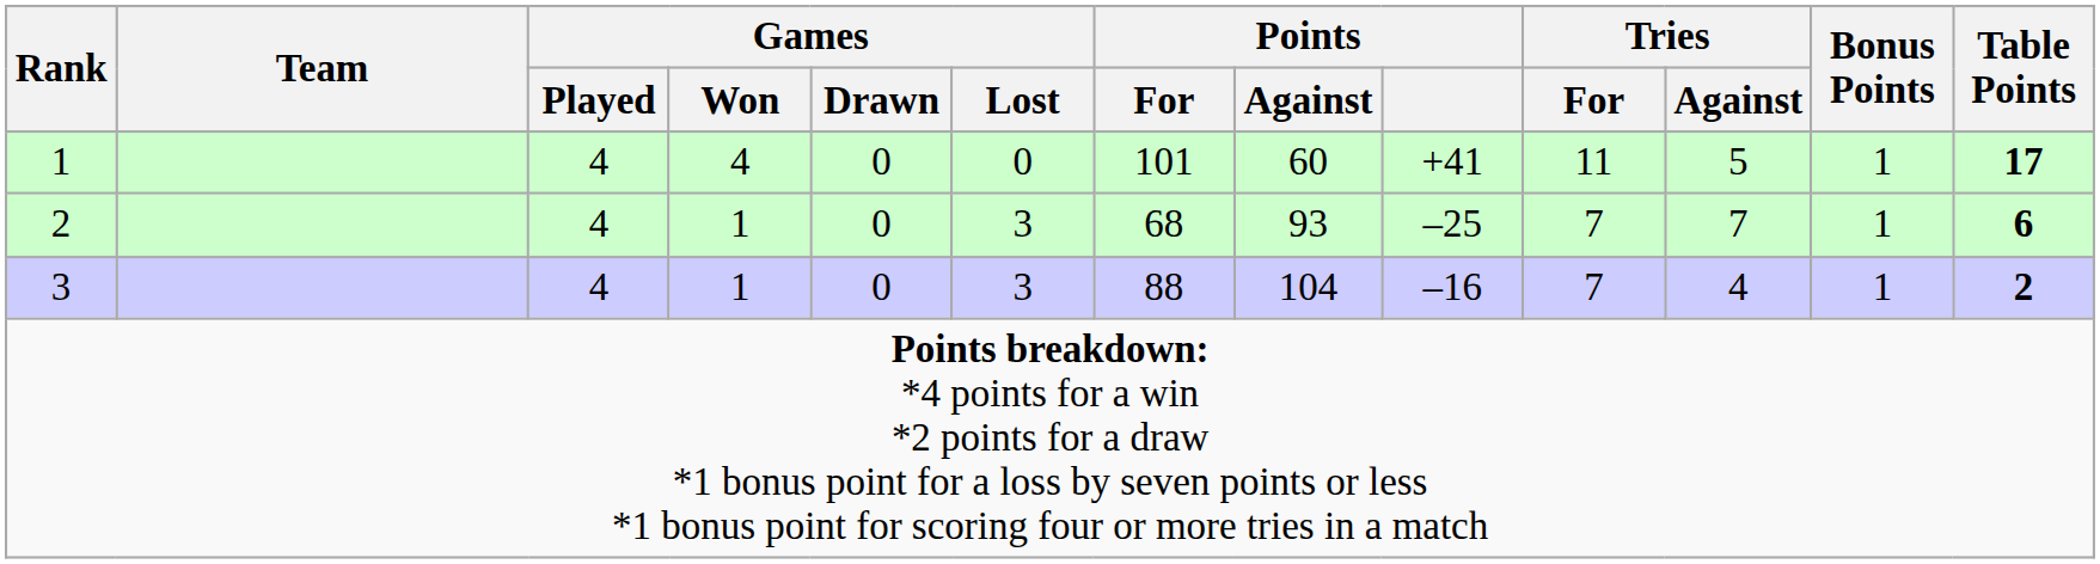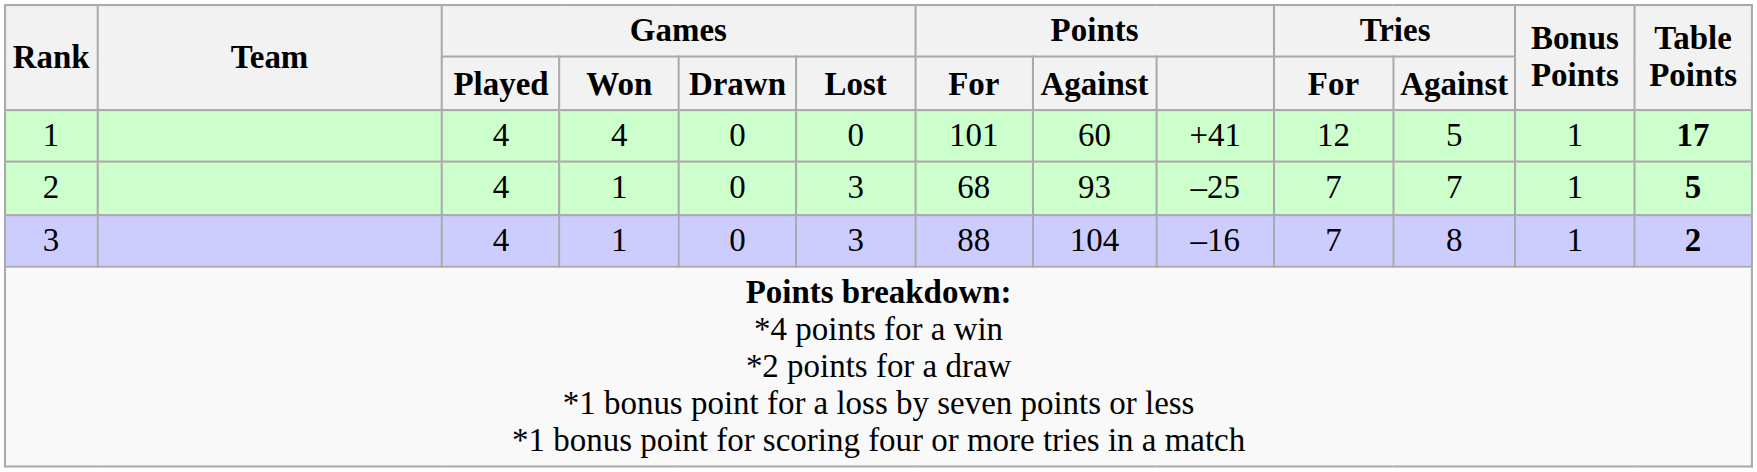row 3 | Tries / For: 11 -> 12
row 4 | Table Points: 6 -> 5
row 5 | Tries / Against: 4 -> 8
